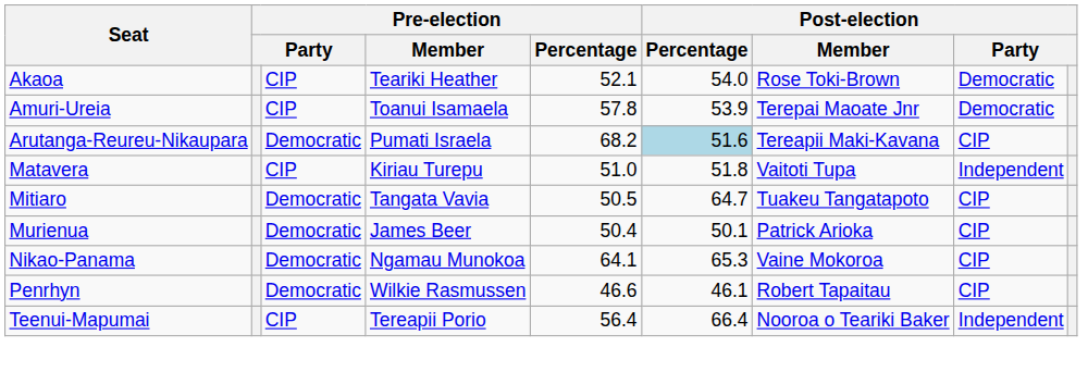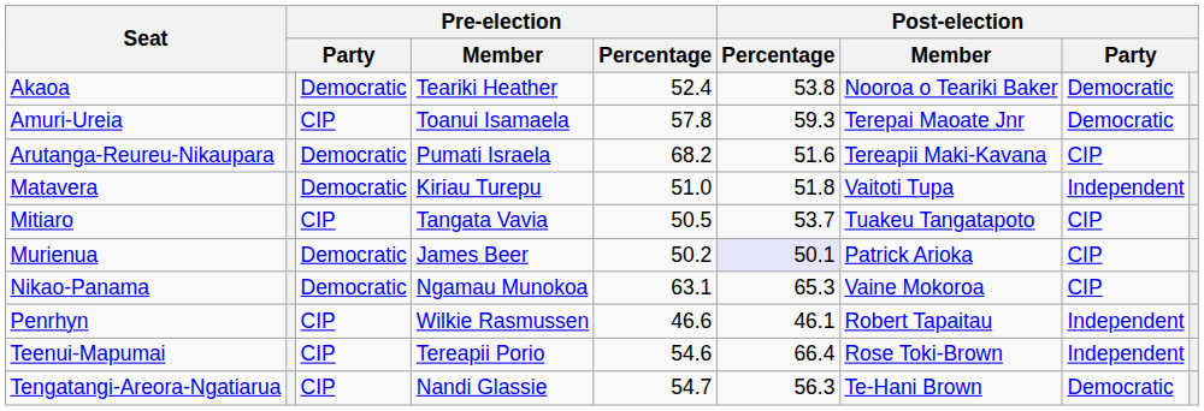Akaoa | column 3: CIP -> Democratic
Akaoa | Pre-election / Percentage: 52.1 -> 52.4
Akaoa | Post-election / Percentage: 54.0 -> 53.8
Akaoa | Post-election / Member: Rose Toki-Brown -> Nooroa o Teariki Baker
Amuri-Ureia | Post-election / Percentage: 53.9 -> 59.3
Arutanga-Reureu-Nikaupara | Post-election / Percentage: lightblue background -> no background
Matavera | column 3: CIP -> Democratic
Mitiaro | column 3: Democratic -> CIP
Mitiaro | Post-election / Percentage: 64.7 -> 53.7
Murienua | Pre-election / Percentage: 50.4 -> 50.2
Murienua | Post-election / Percentage: no background -> lavender background
Nikao-Panama | Pre-election / Percentage: 64.1 -> 63.1
Penrhyn | column 3: Democratic -> CIP
Penrhyn | column 8: CIP -> Independent
Teenui-Mapumai | Pre-election / Percentage: 56.4 -> 54.6
Teenui-Mapumai | Post-election / Member: Nooroa o Teariki Baker -> Rose Toki-Brown
+ row: Tengatangi-Areora-Ngatiarua | CIP | Nandi Glassie | 54.7 | 56.3 | Te-Hani Brown | Democratic
